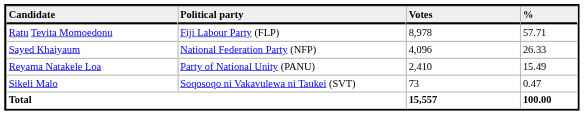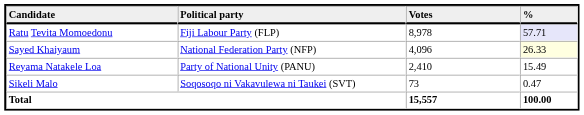Ratu Tevita Momoedonu | %: no background -> lavender background
Sayed Khaiyaum | %: no background -> lightyellow background
